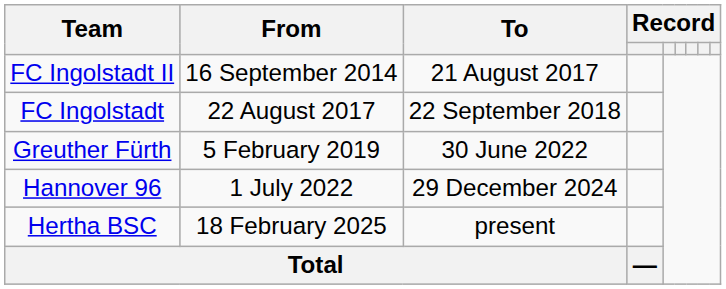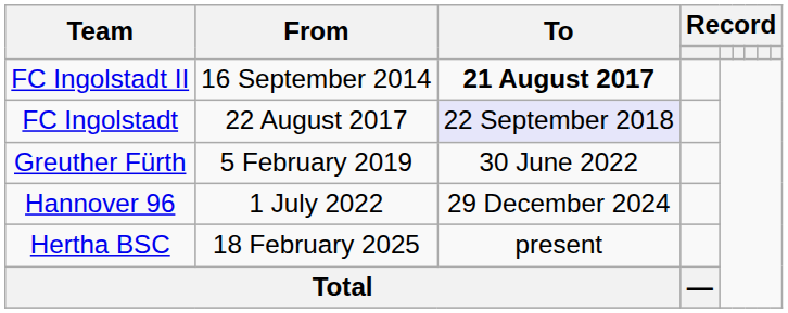FC Ingolstadt II | To: normal -> bold
FC Ingolstadt | To: no background -> lavender background
